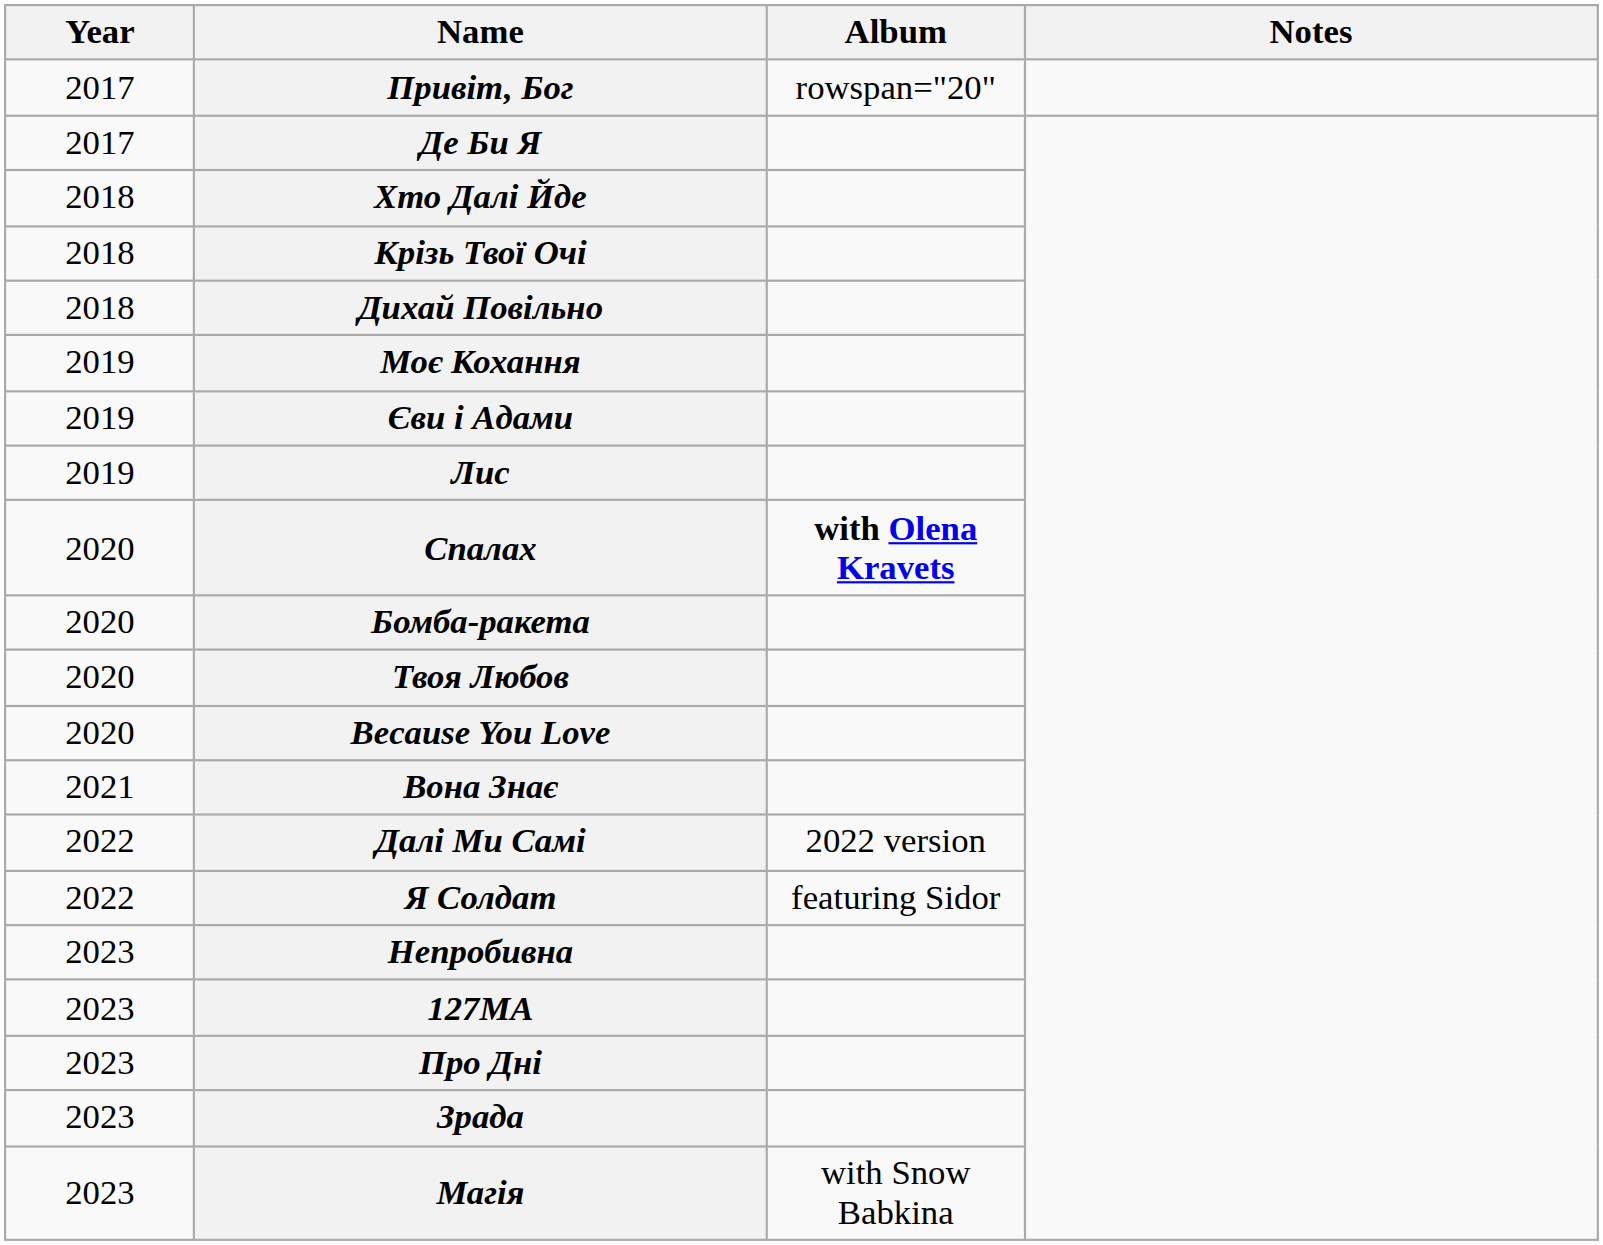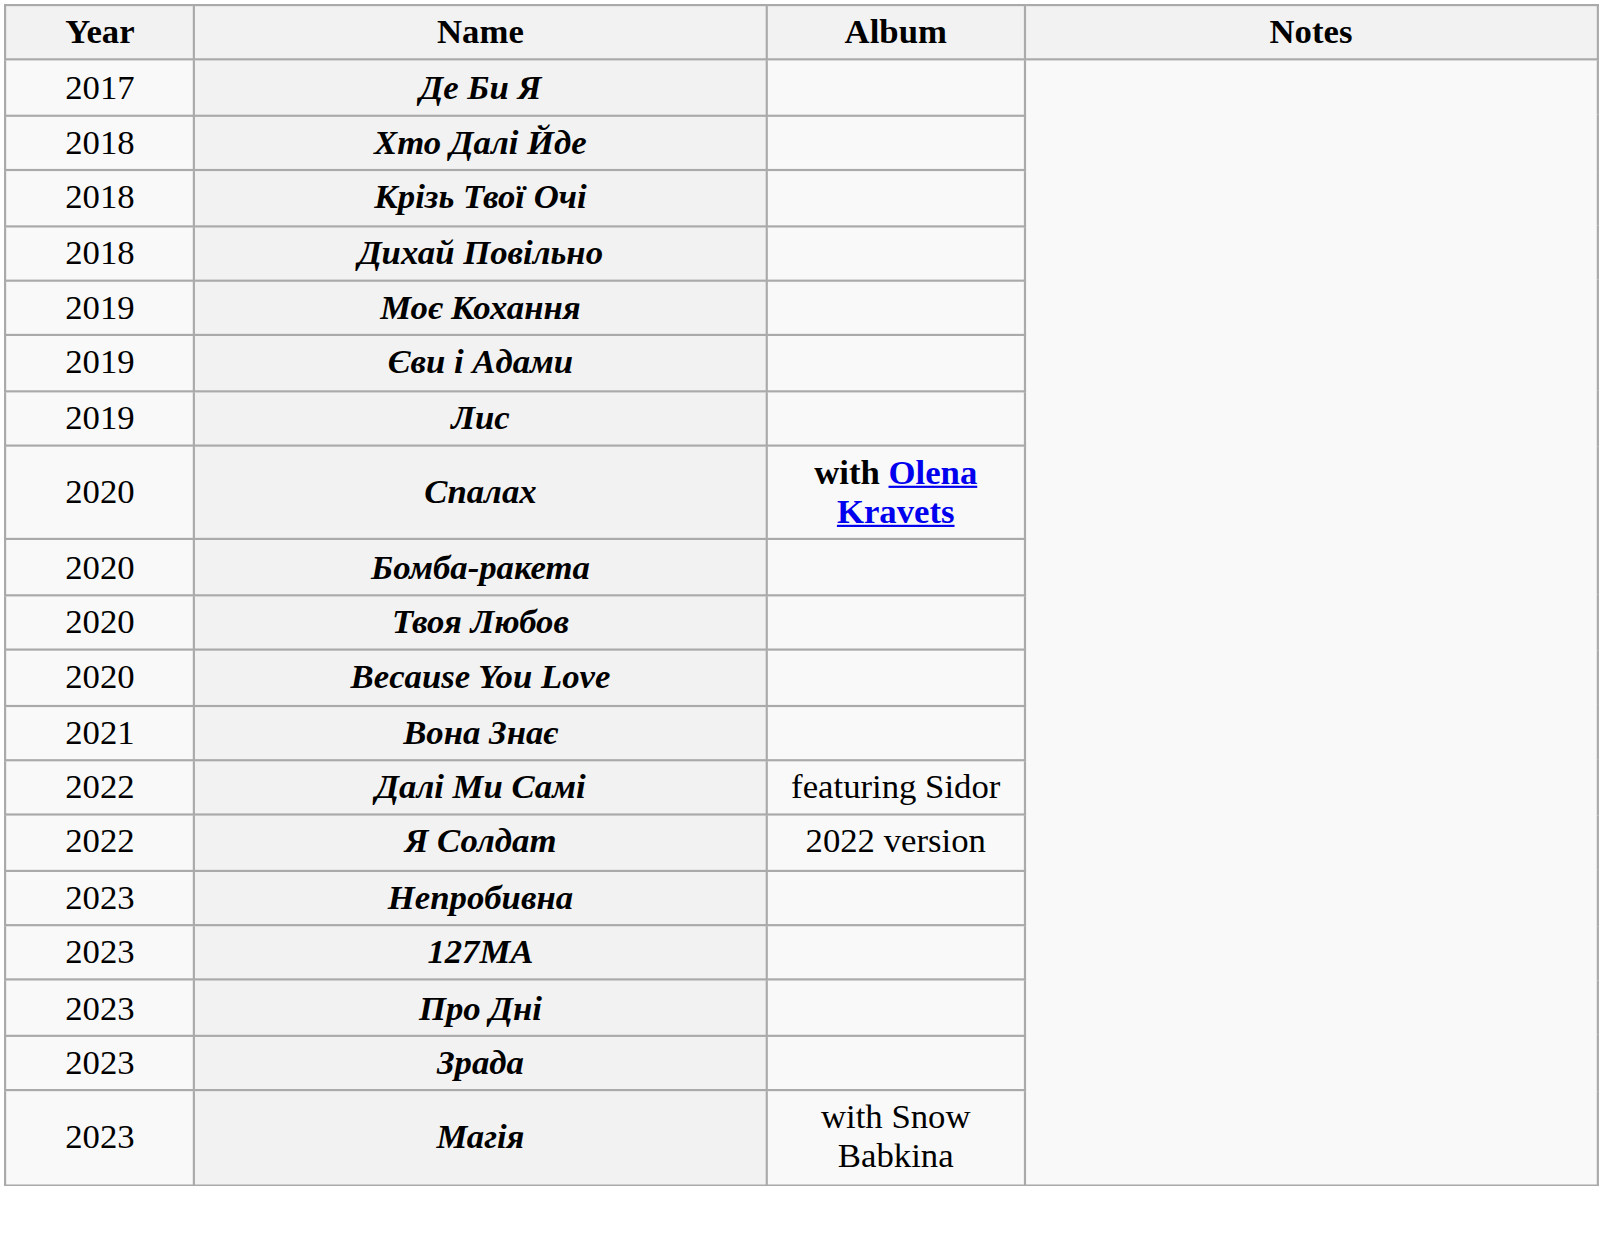- row: 2017 | Привіт, Бог | rowspan="20"
Далі Ми Самі | Album: 2022 version -> featuring Sidor
Я Солдат | Album: featuring Sidor -> 2022 version
